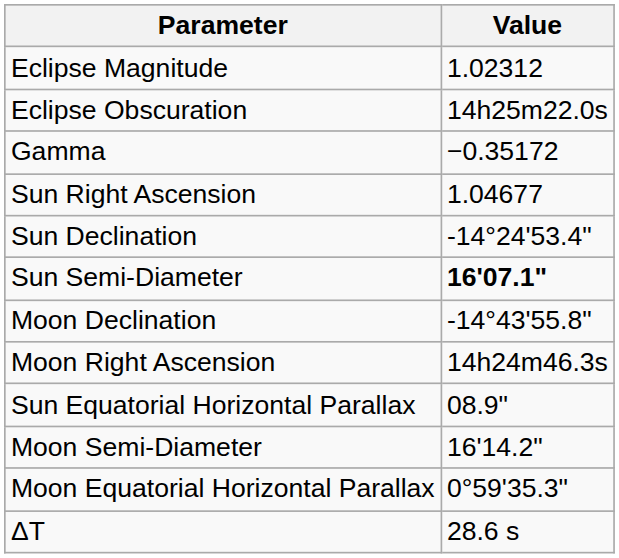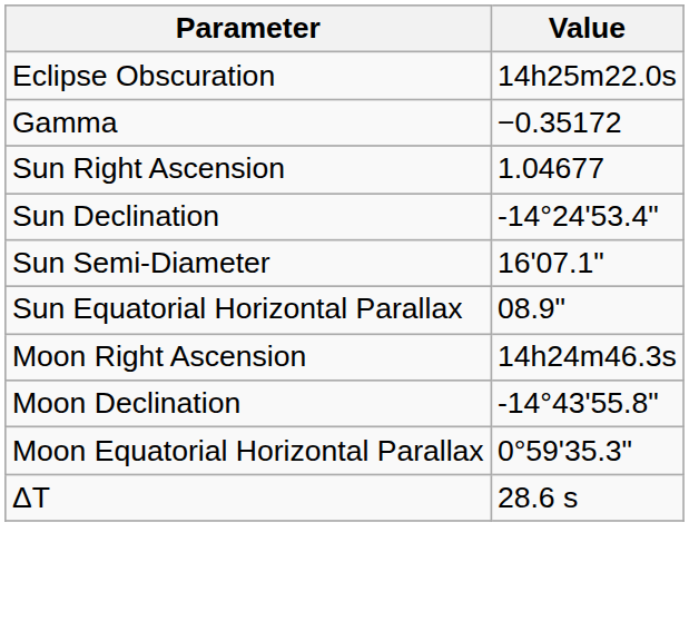- row: Eclipse Magnitude | 1.02312
Sun Semi-Diameter | Value: bold -> normal
rows swapped: Sun Equatorial Horizontal Parallax <-> Moon Declination
- row: Moon Semi-Diameter | 16'14.2"
